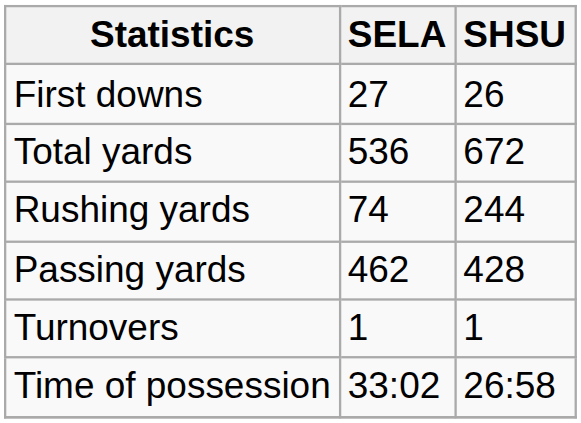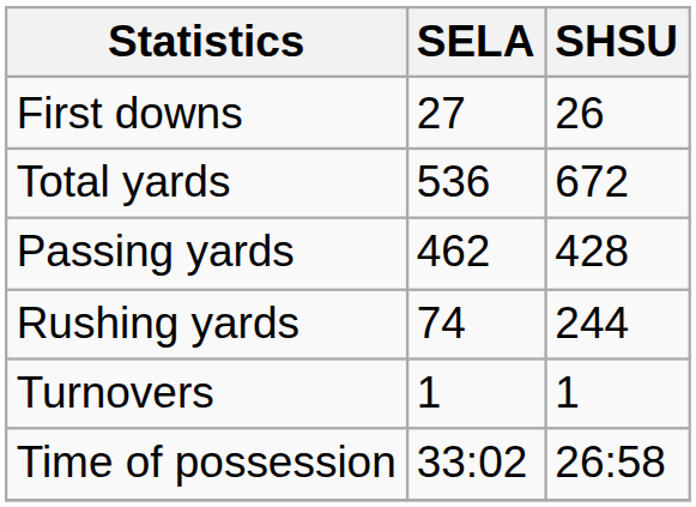rows swapped: Rushing yards <-> Passing yards
